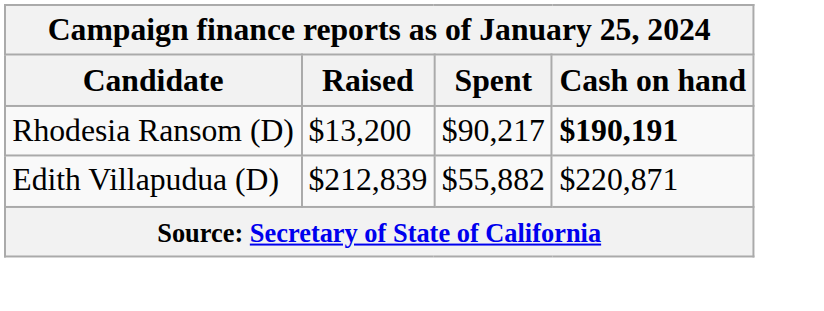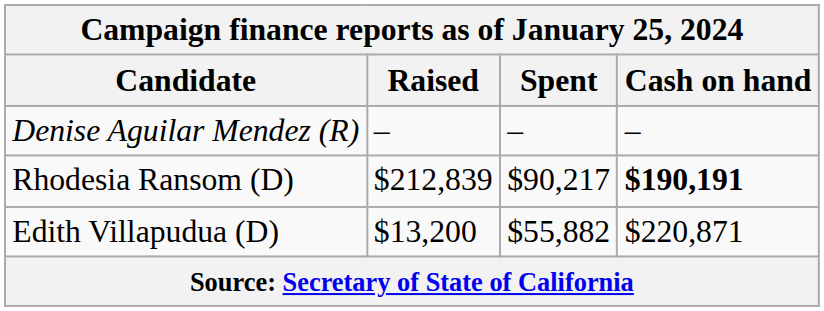+ row: Denise Aguilar Mendez (R) | – | – | –
Rhodesia Ransom (D) | Raised: $13,200 -> $212,839
Edith Villapudua (D) | Raised: $212,839 -> $13,200
